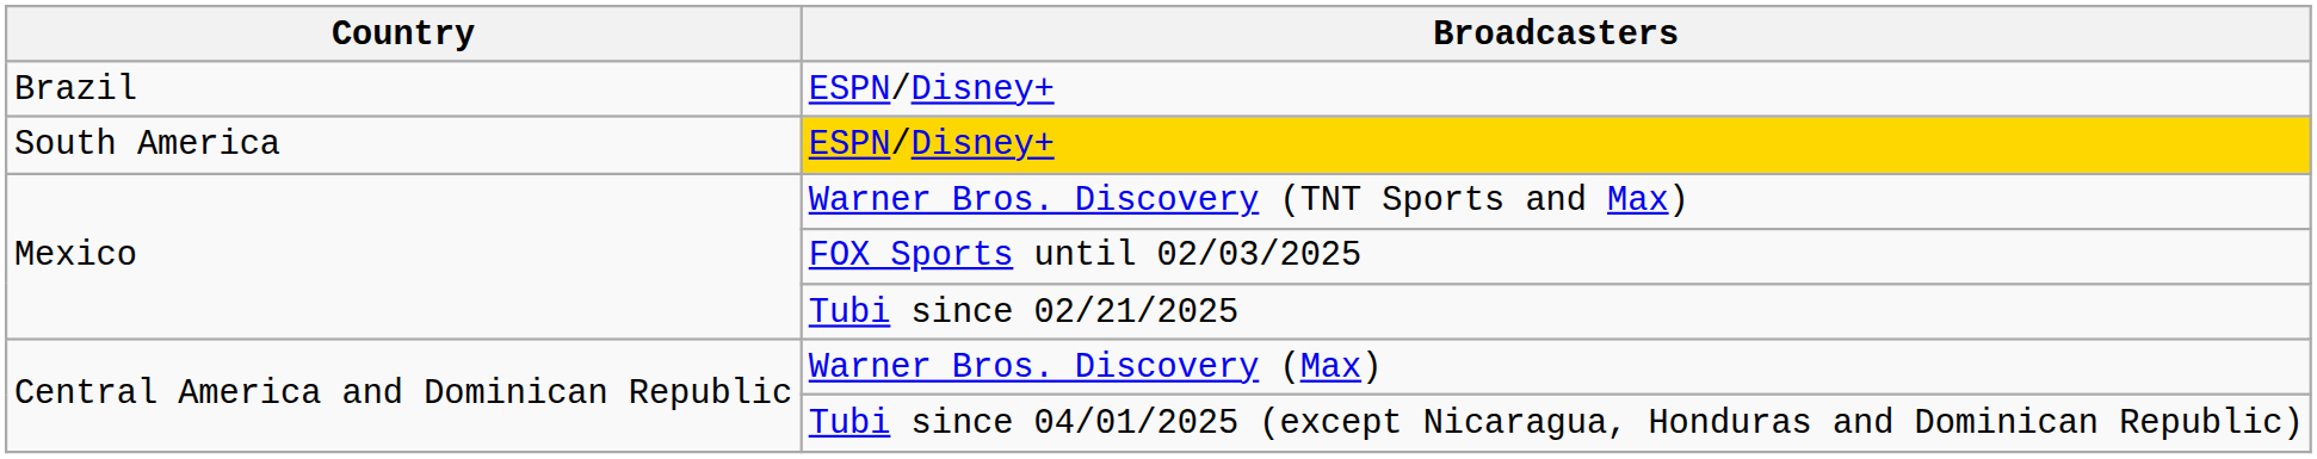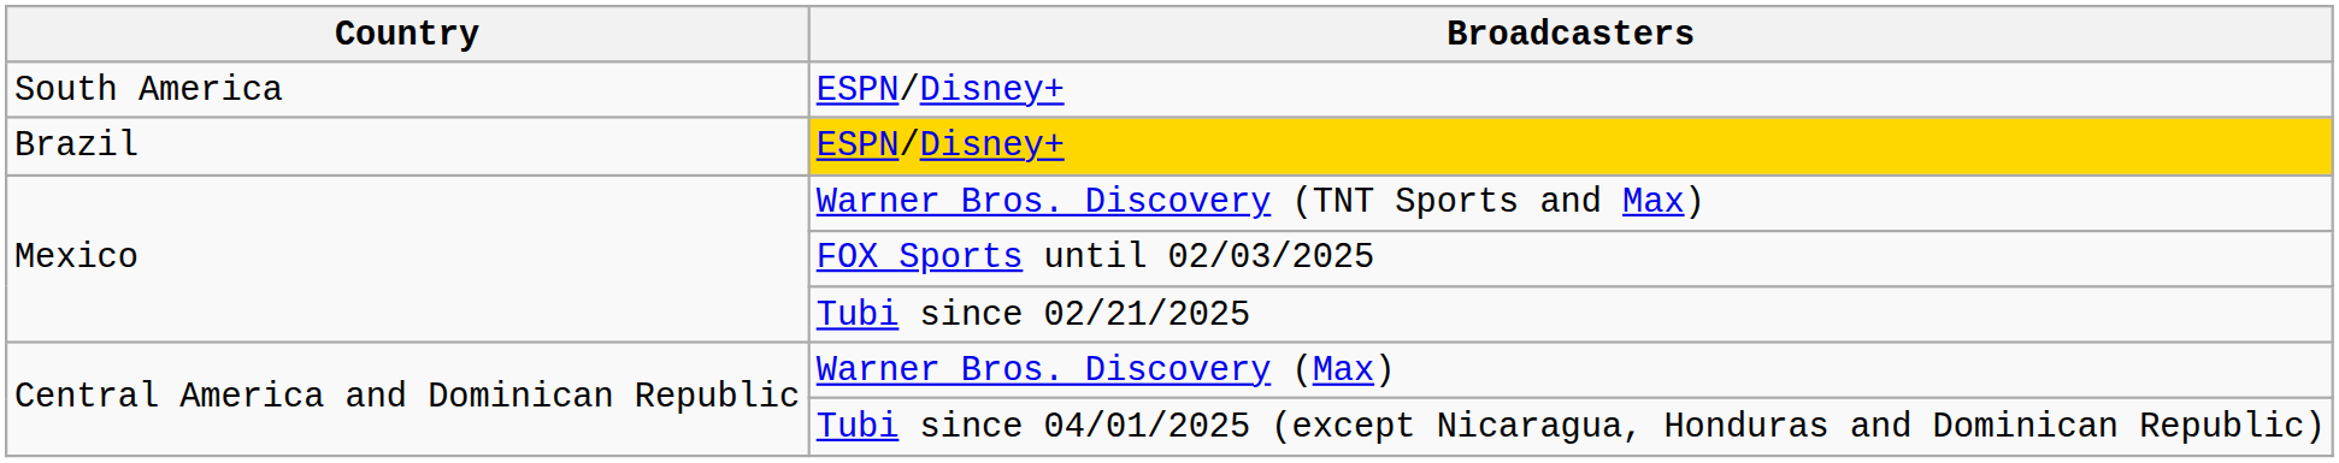row 2 | Country: Brazil -> South America
row 3 | Country: South America -> Brazil
